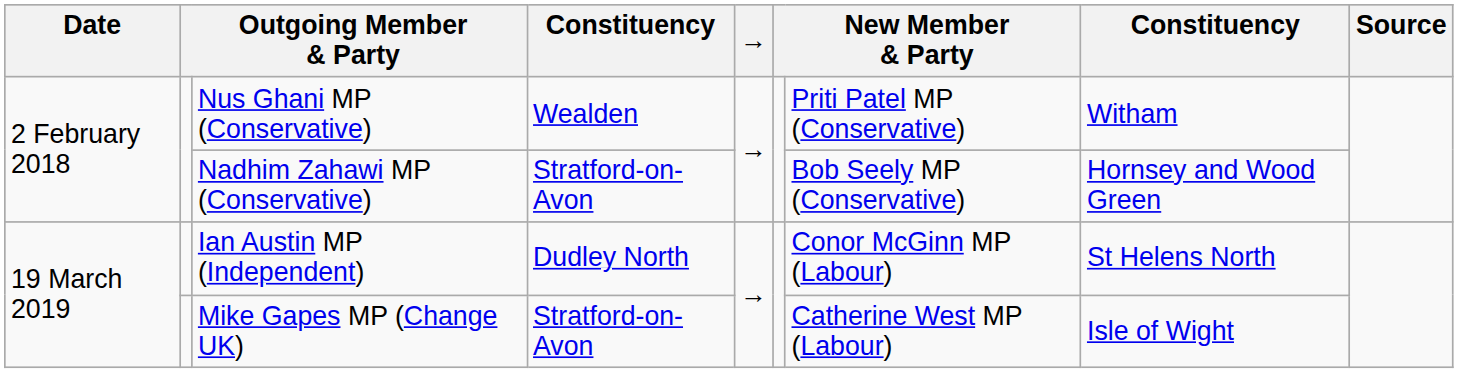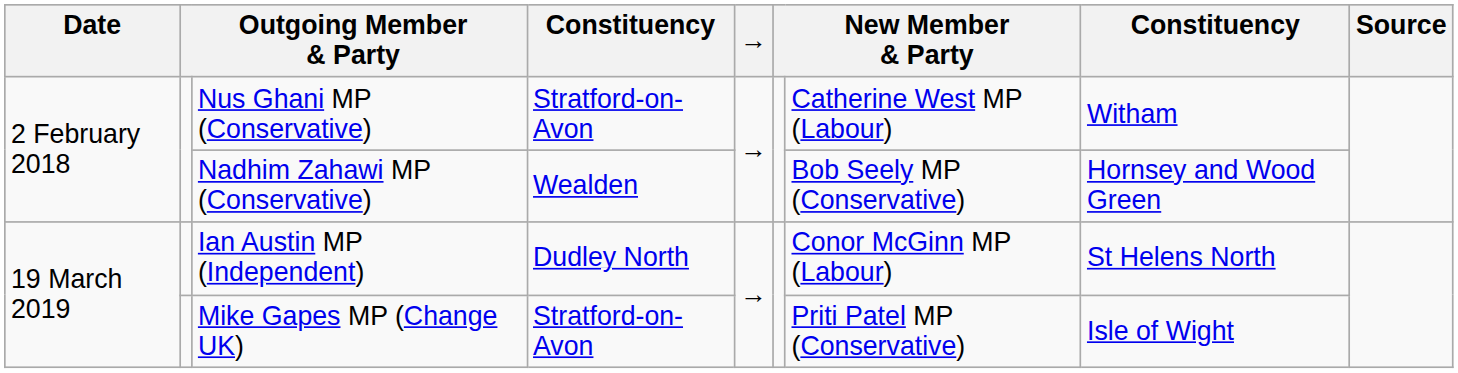Nus Ghani MP (Conservative) | column 4: Wealden -> Stratford-on-Avon
Nus Ghani MP (Conservative) | column 7: Priti Patel MP (Conservative) -> Catherine West MP (Labour)
Nadhim Zahawi MP (Conservative) | column 4: Stratford-on-Avon -> Wealden
Mike Gapes MP (Change UK) | column 7: Catherine West MP (Labour) -> Priti Patel MP (Conservative)
